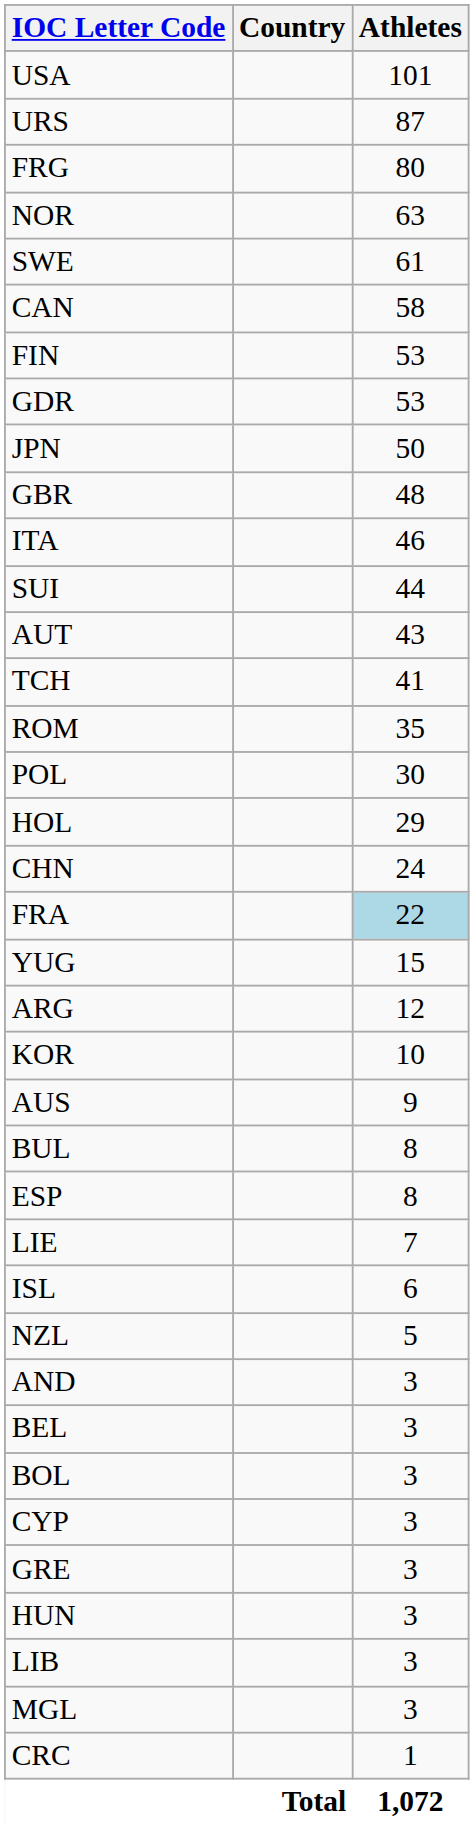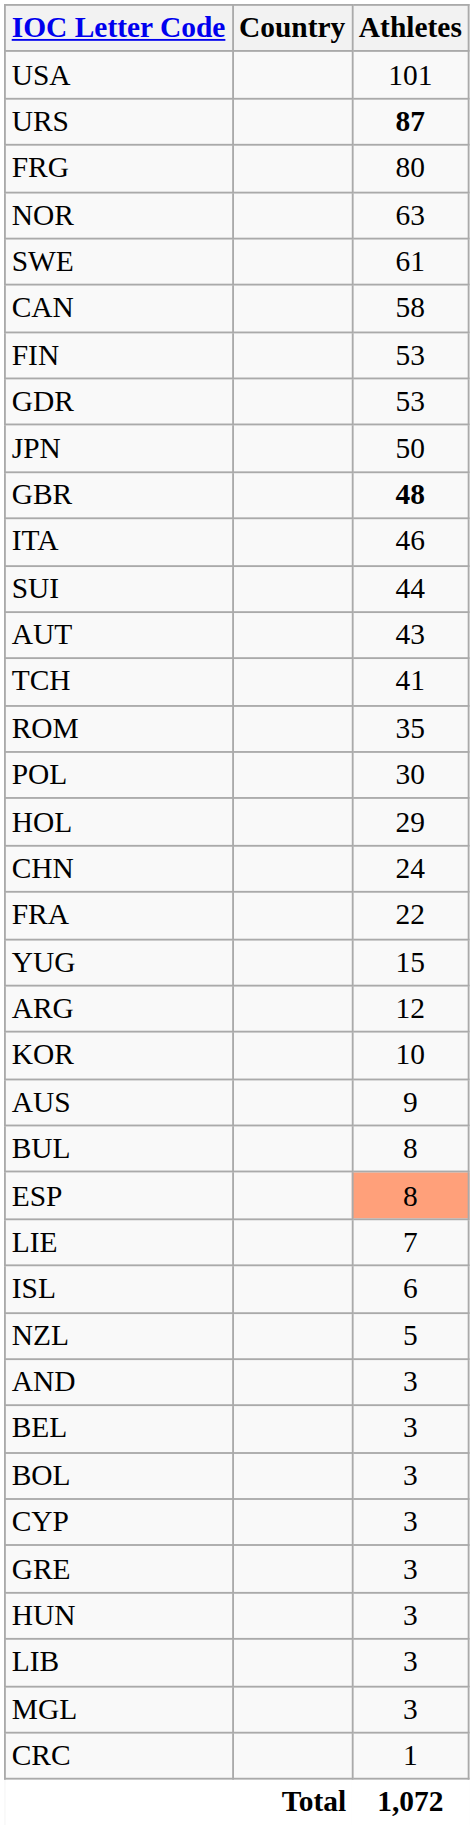URS | Athletes: normal -> bold
GBR | Athletes: normal -> bold
FRA | Athletes: lightblue background -> no background
ESP | Athletes: no background -> lightsalmon background
